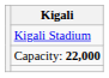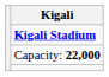Kigali Stadium | Kigali: normal -> bold
